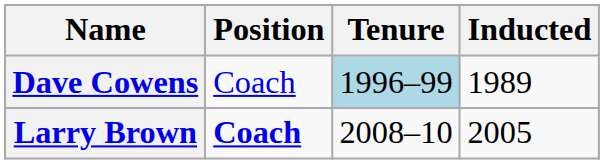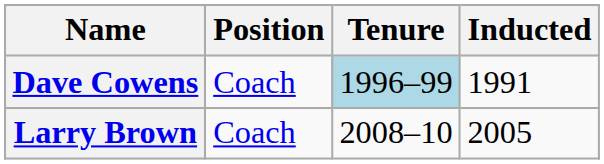Dave Cowens | Inducted: 1989 -> 1991
Larry Brown | Position: bold -> normal
